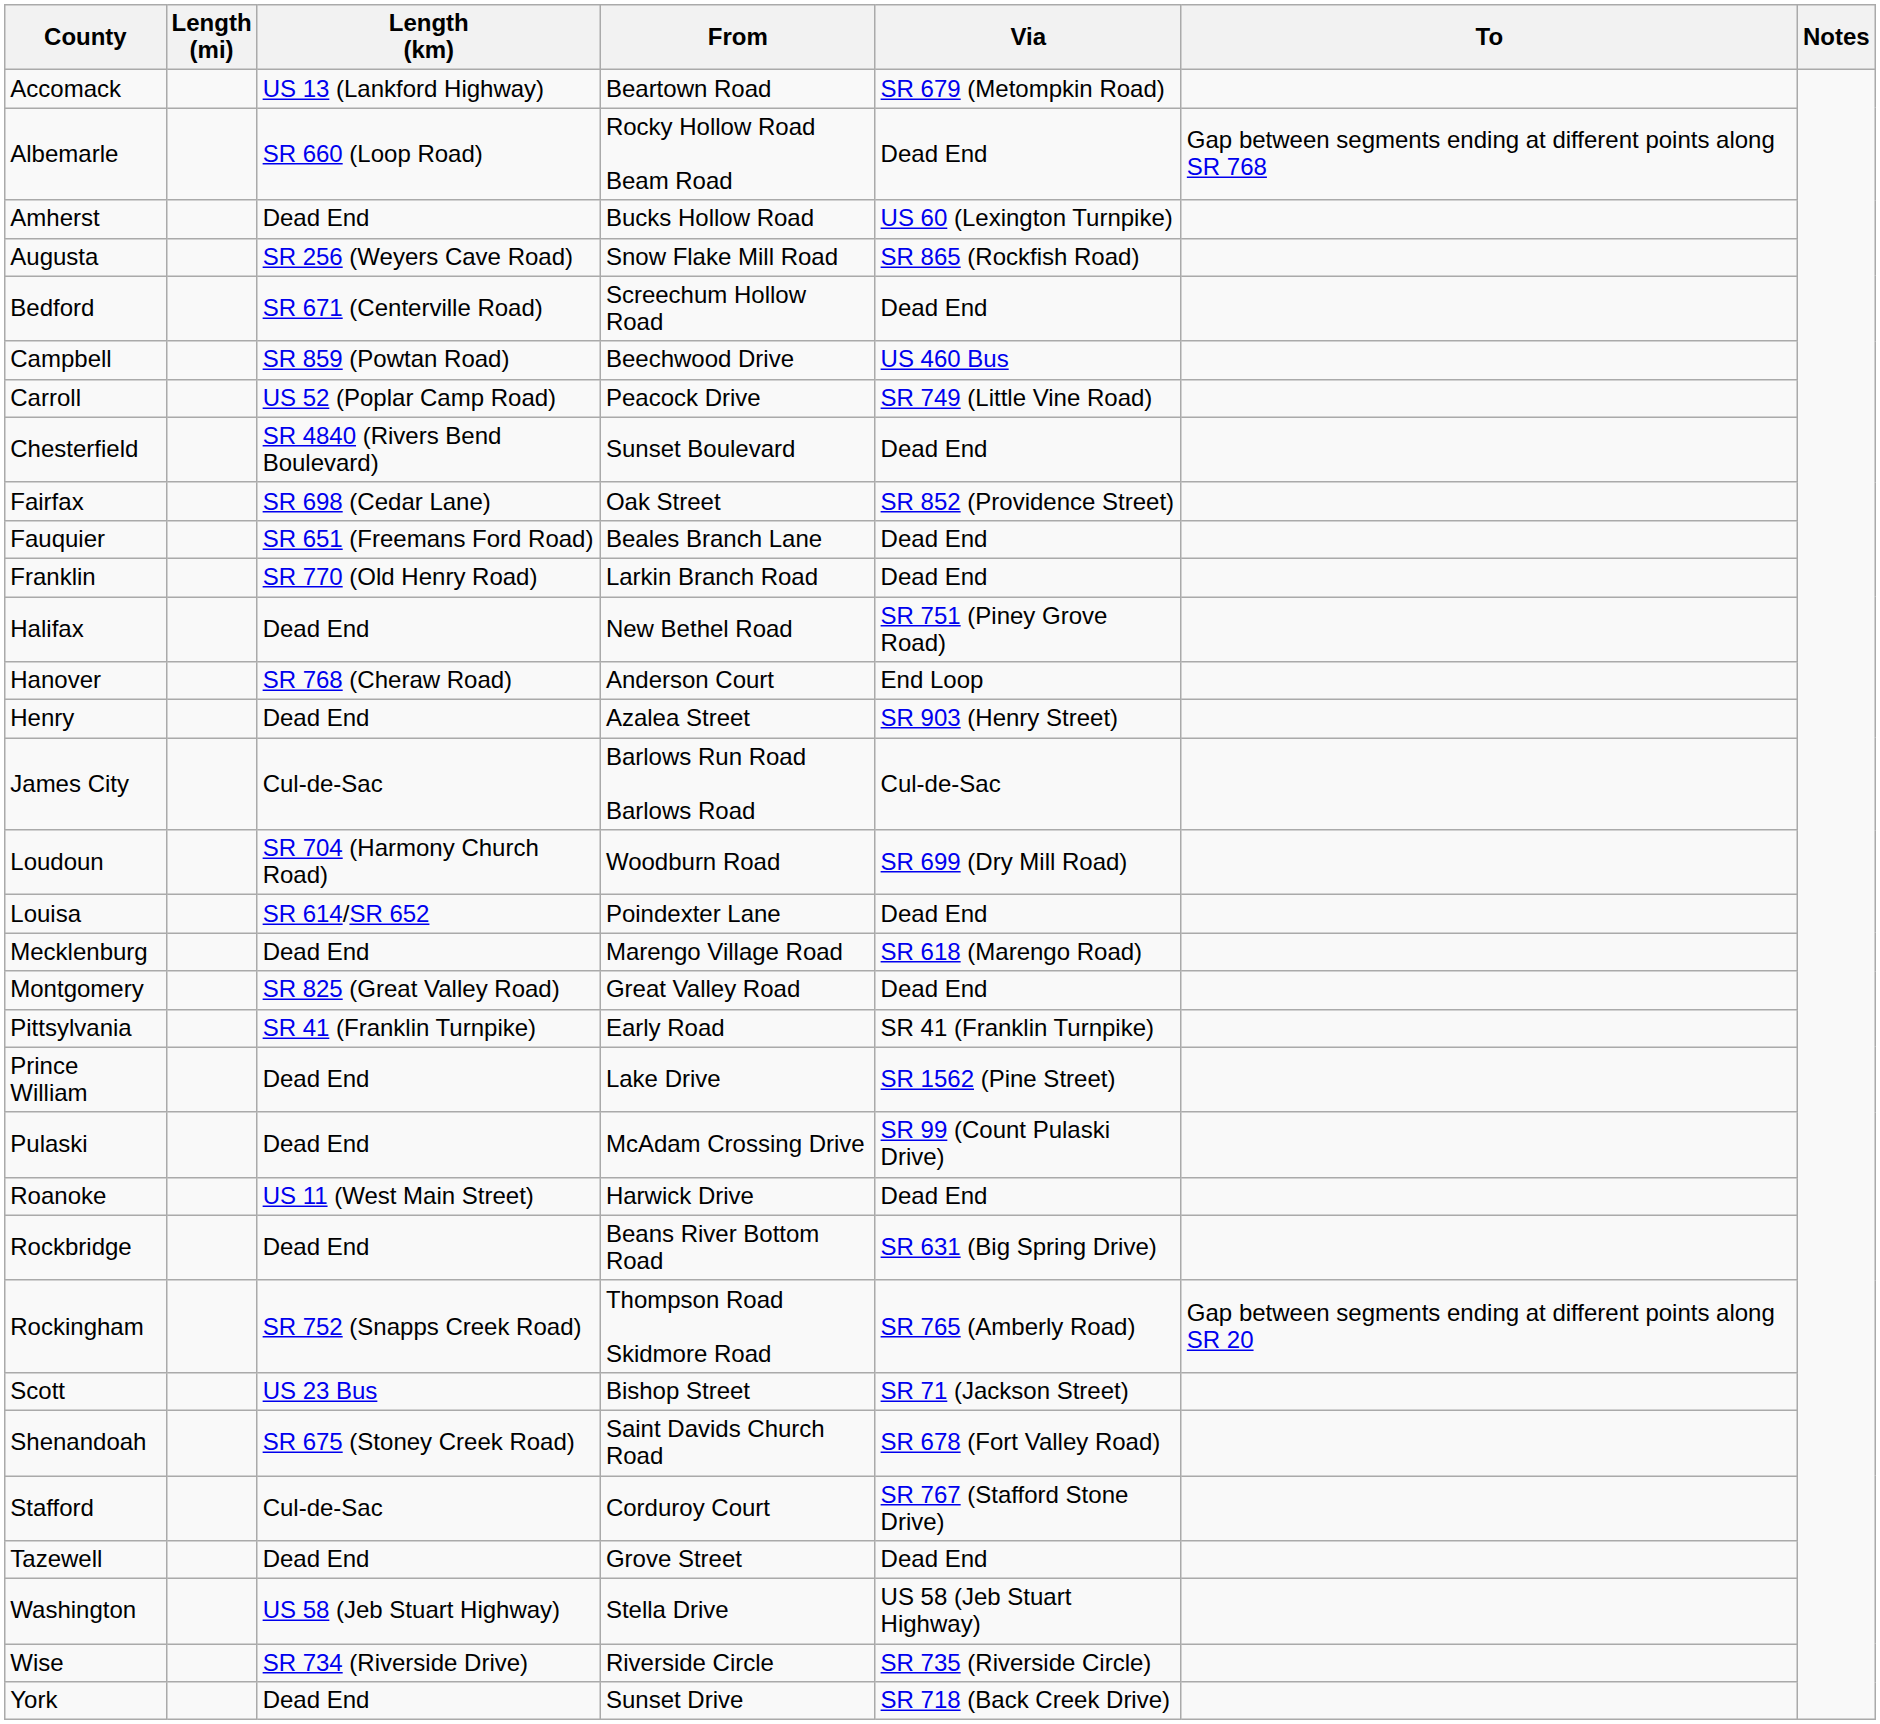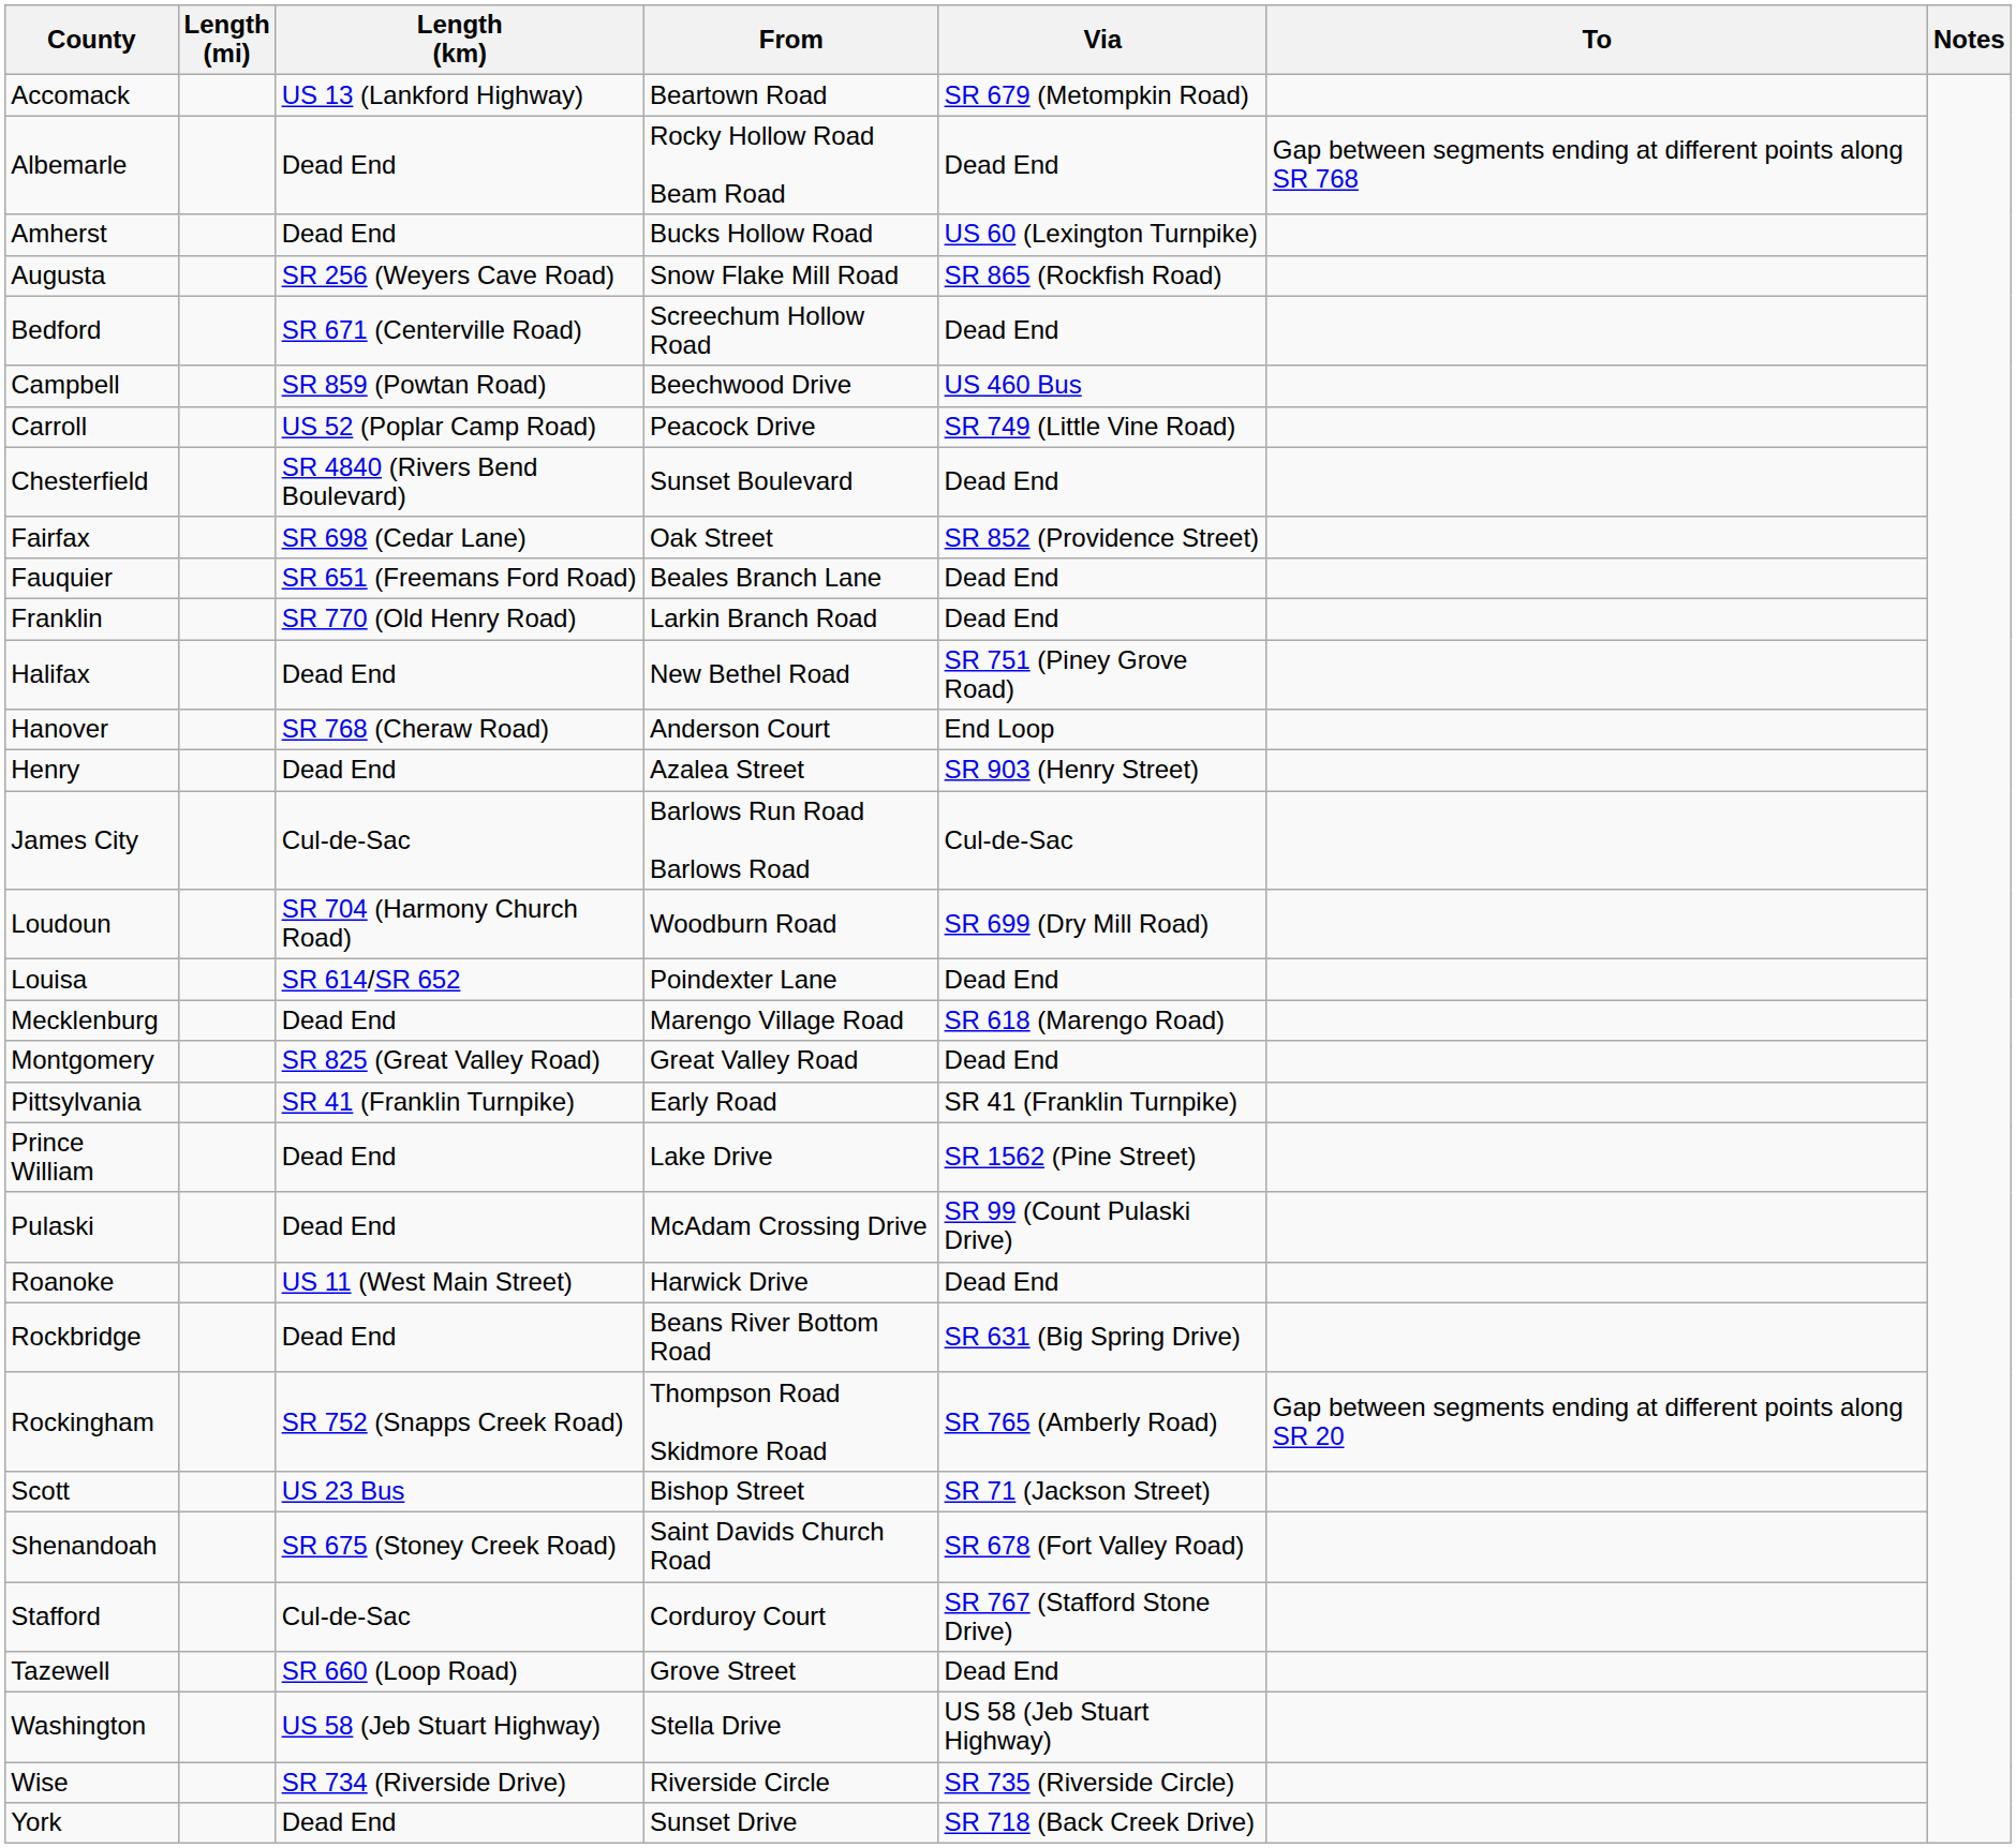Albemarle | Length (km): SR 660 (Loop Road) -> Dead End
Tazewell | Length (km): Dead End -> SR 660 (Loop Road)
